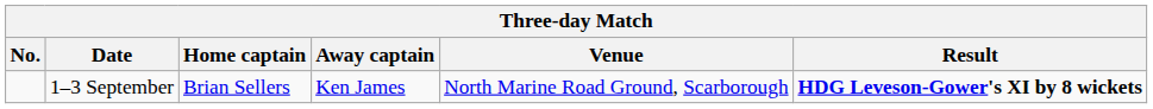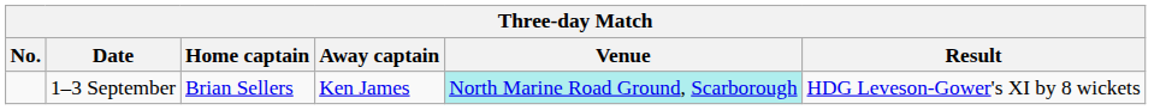1–3 September | Venue: no background -> paleturquoise background
1–3 September | Result: bold -> normal
